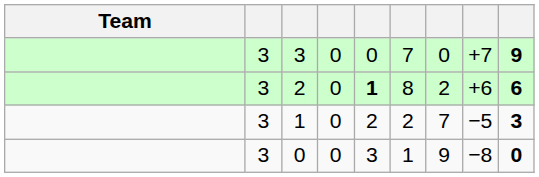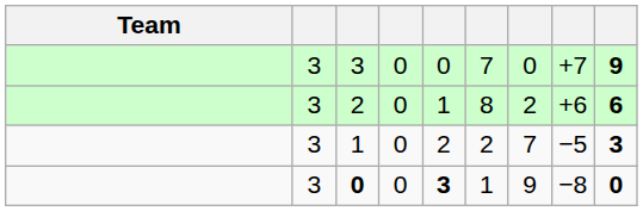row 3 | column 5: bold -> normal
row 5 | column 3: normal -> bold
row 5 | column 5: normal -> bold
